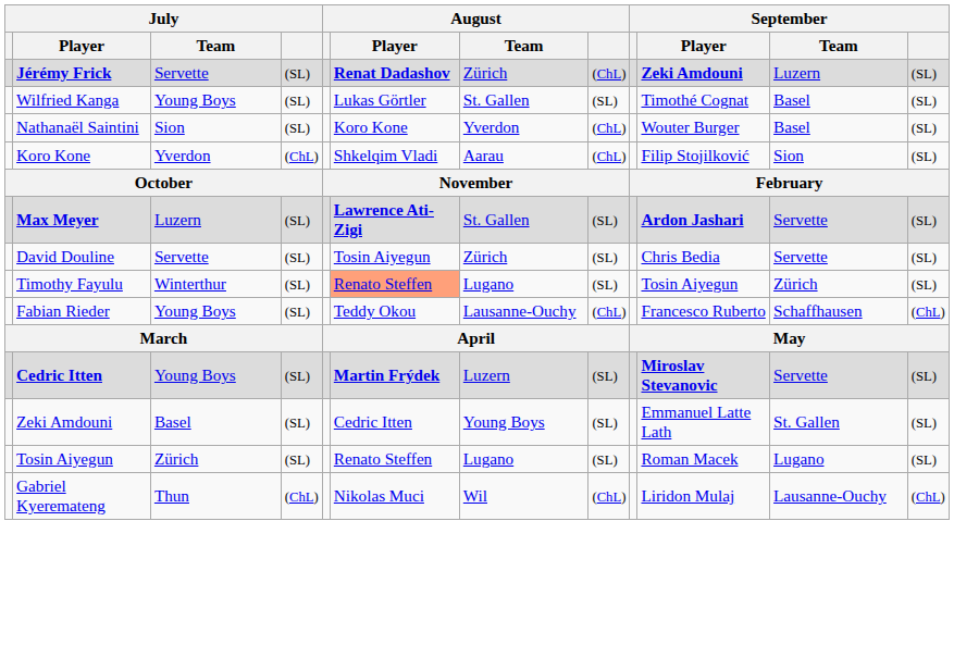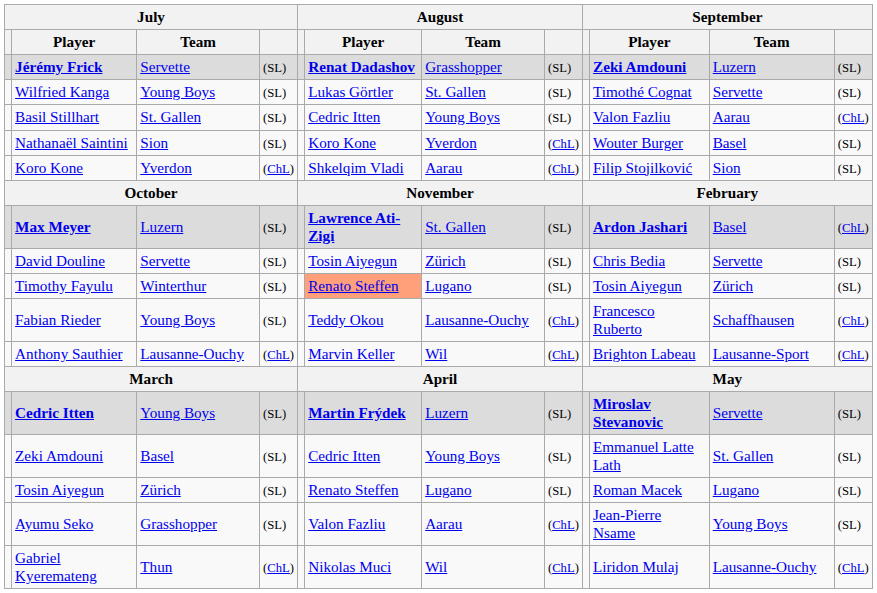Jérémy Frick | August / Team: Zürich -> Grasshopper
Jérémy Frick | column 8: (ChL) -> (SL)
Wilfried Kanga | September / Team: Basel -> Servette
+ row: Basil Stillhart | St. Gallen | (SL) | Cedric Itten | Young Boys | (SL) | Valon Fazliu | Aarau | (ChL)
Max Meyer | September / Team: Servette -> Basel
Max Meyer | column 12: (SL) -> (ChL)
+ row: Anthony Sauthier | Lausanne-Ouchy | (ChL) | Marvin Keller | Wil | (ChL) | Brighton Labeau | Lausanne-Sport | (ChL)
+ row: Ayumu Seko | Grasshopper | (SL) | Valon Fazliu | Aarau | (ChL) | Jean-Pierre Nsame | Young Boys | (SL)
